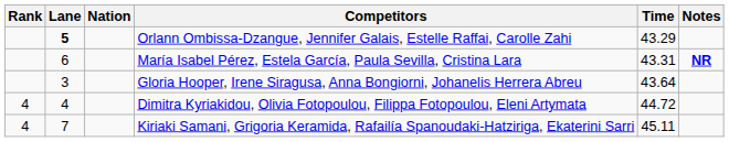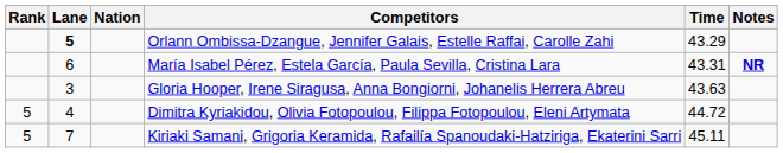row 4 | Time: 43.64 -> 43.63
row 5 | Rank: 4 -> 5
row 6 | Rank: 4 -> 5
